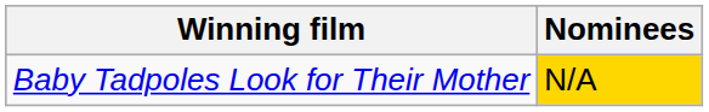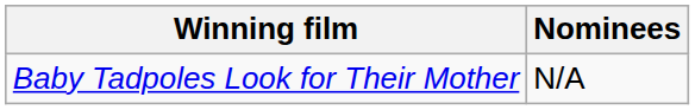Baby Tadpoles Look for Their Mother | Nominees: gold background -> no background
